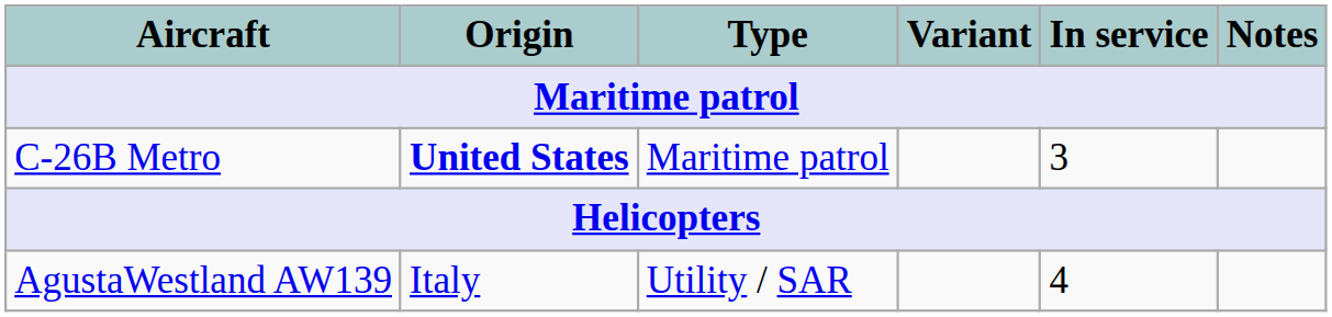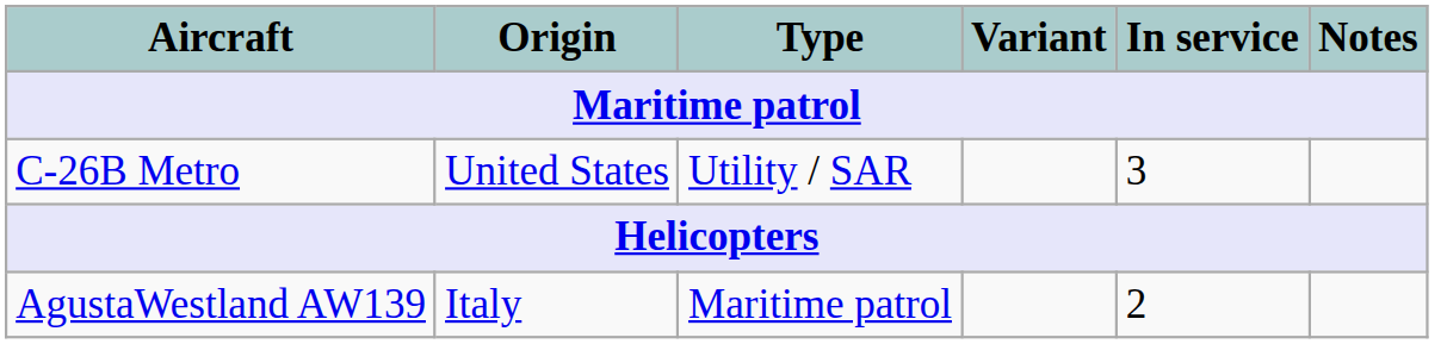C-26B Metro | Origin: bold -> normal
C-26B Metro | Type: Maritime patrol -> Utility / SAR
AgustaWestland AW139 | Type: Utility / SAR -> Maritime patrol
AgustaWestland AW139 | In service: 4 -> 2
